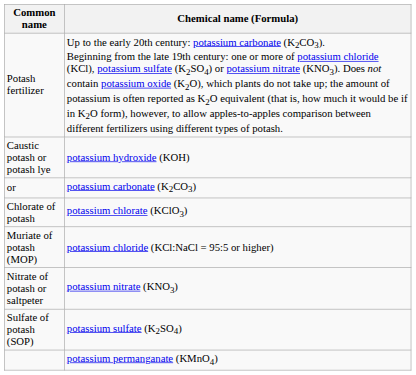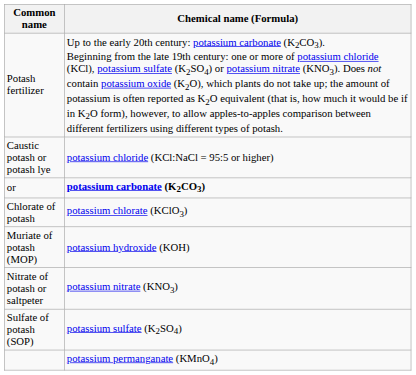Caustic potash or potash lye | Chemical name (Formula): potassium hydroxide (KOH) -> potassium chloride (KCl:NaCl = 95:5 or higher)
or | Chemical name (Formula): normal -> bold
Muriate of potash (MOP) | Chemical name (Formula): potassium chloride (KCl:NaCl = 95:5 or higher) -> potassium hydroxide (KOH)
